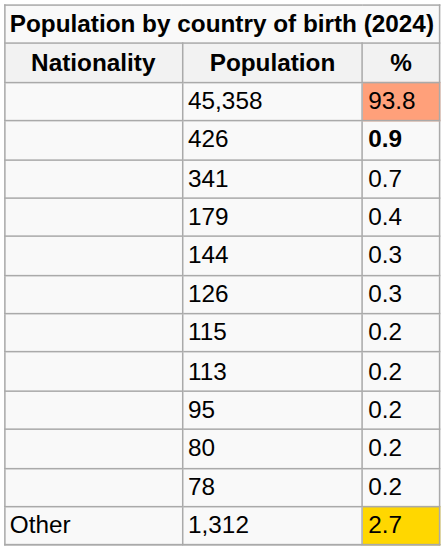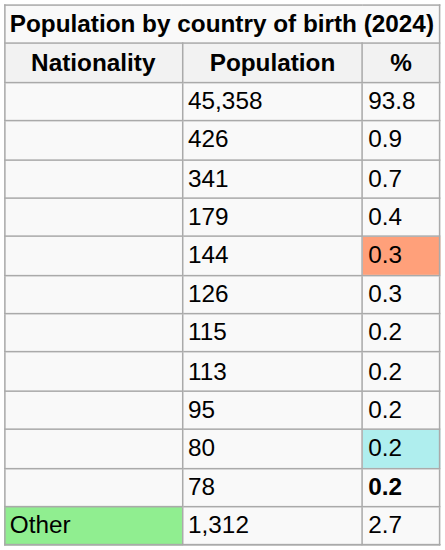45,358 | %: lightsalmon background -> no background
426 | %: bold -> normal
144 | %: no background -> lightsalmon background
80 | %: no background -> paleturquoise background
78 | %: normal -> bold
1,312 | Nationality: no background -> lightgreen background
1,312 | %: gold background -> no background
